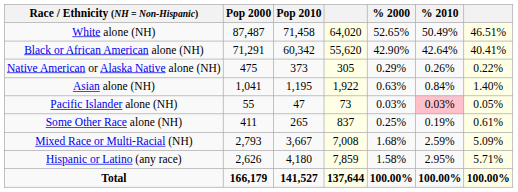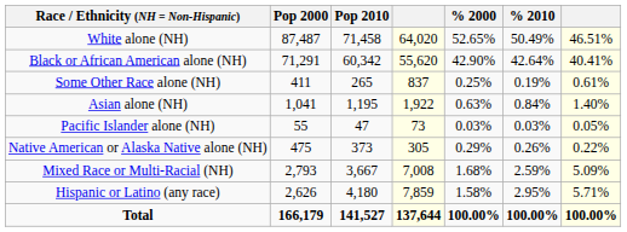rows swapped: Native American or Alaska Native alone (NH) <-> Some Other Race alone (NH)
Pacific Islander alone (NH) | % 2010: pink background -> no background
